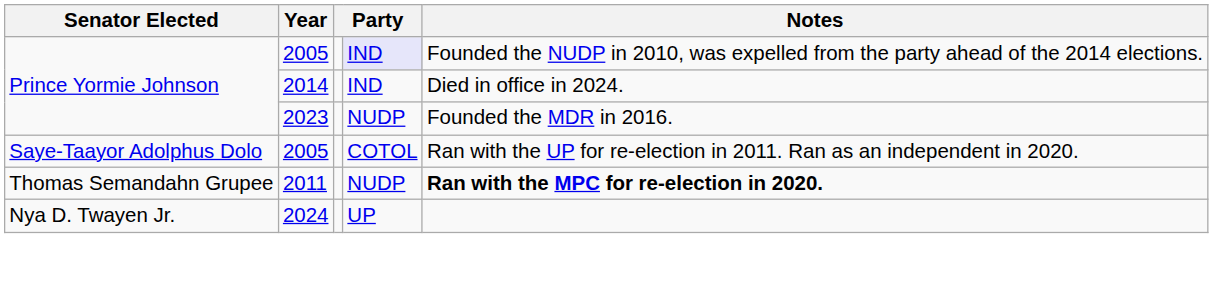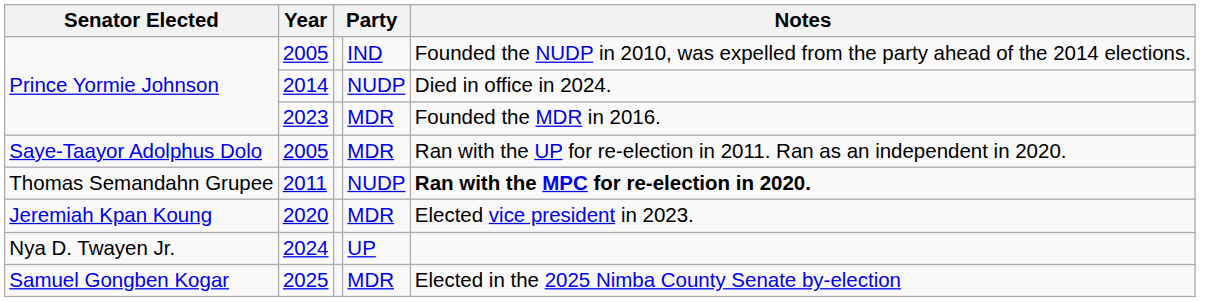Prince Yormie Johnson / 2005 | column 4: lavender background -> no background
2014 | column 4: IND -> NUDP
2023 | column 4: NUDP -> MDR
Saye-Taayor Adolphus Dolo / 2005 | column 4: COTOL -> MDR
+ row: Jeremiah Kpan Koung | 2020 | MDR | Elected vice president in 2023.
+ row: Samuel Gongben Kogar | 2025 | MDR | Elected in the 2025 Nimba County Senate by-election
